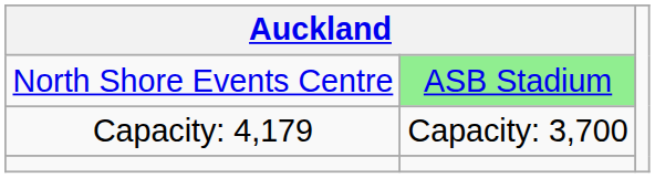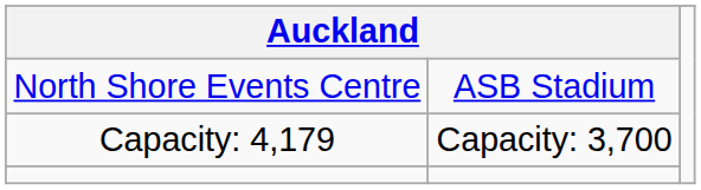North Shore Events Centre | column 2: lightgreen background -> no background
